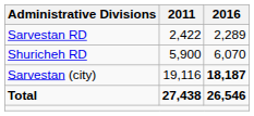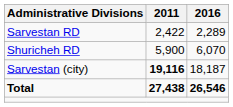Sarvestan (city) | 2011: normal -> bold
Sarvestan (city) | 2016: bold -> normal
